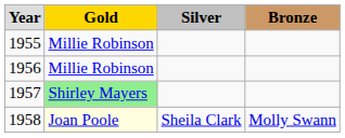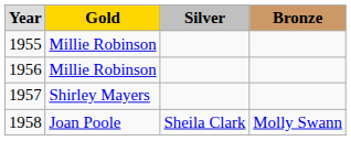1957 | column 2: lightgreen background -> no background
1958 | column 2: lightyellow background -> no background
